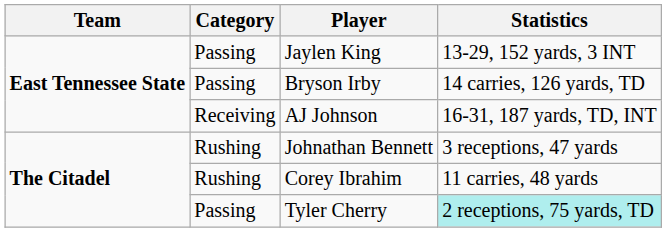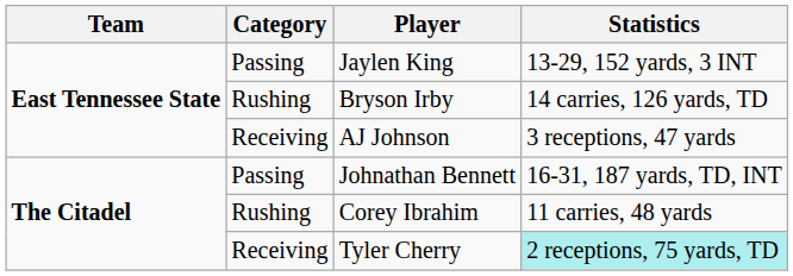Bryson Irby | Category: Passing -> Rushing
AJ Johnson | Statistics: 16-31, 187 yards, TD, INT -> 3 receptions, 47 yards
Johnathan Bennett | Category: Rushing -> Passing
Johnathan Bennett | Statistics: 3 receptions, 47 yards -> 16-31, 187 yards, TD, INT
Tyler Cherry | Category: Passing -> Receiving
